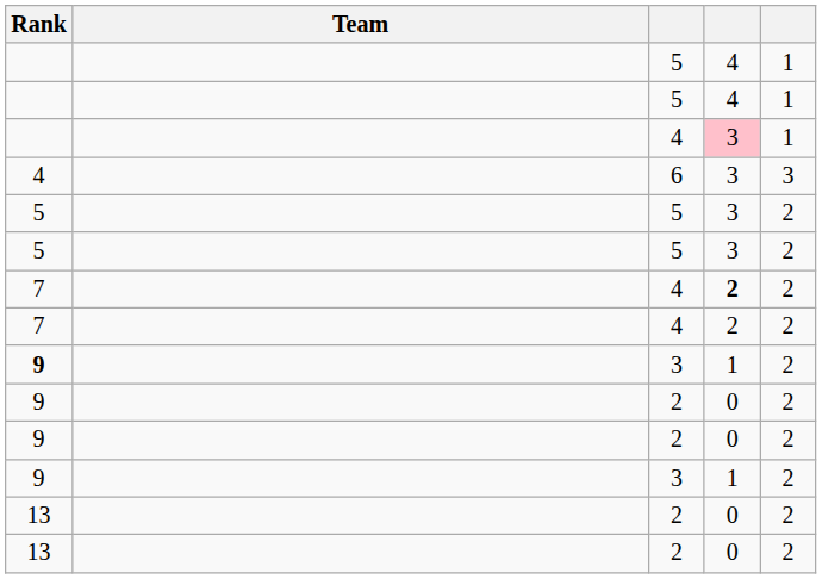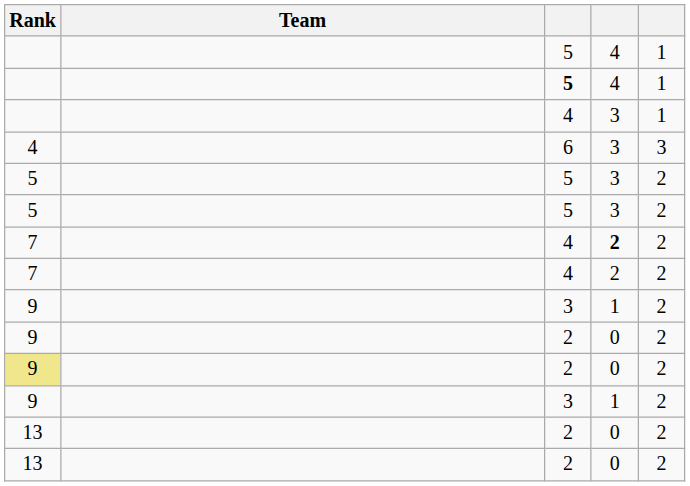row 3 | column 3: normal -> bold
row 4 | column 4: pink background -> no background
row 10 | Rank: bold -> normal
row 12 | Rank: no background -> khaki background
